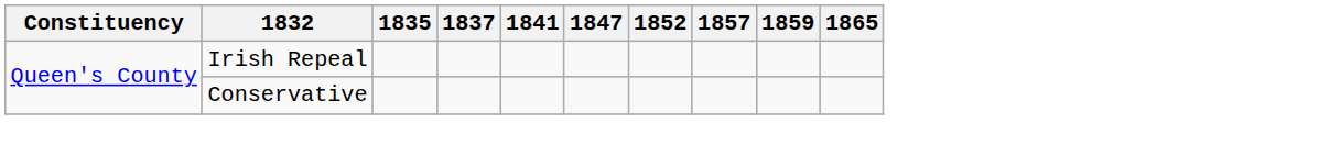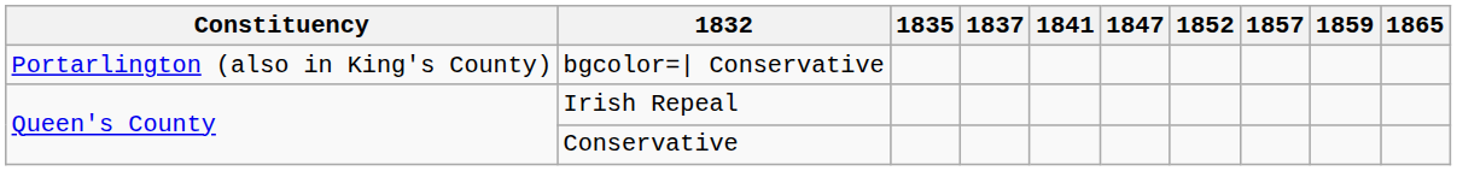+ row: Portarlington (also in King's County) | bgcolor=| Conservative
